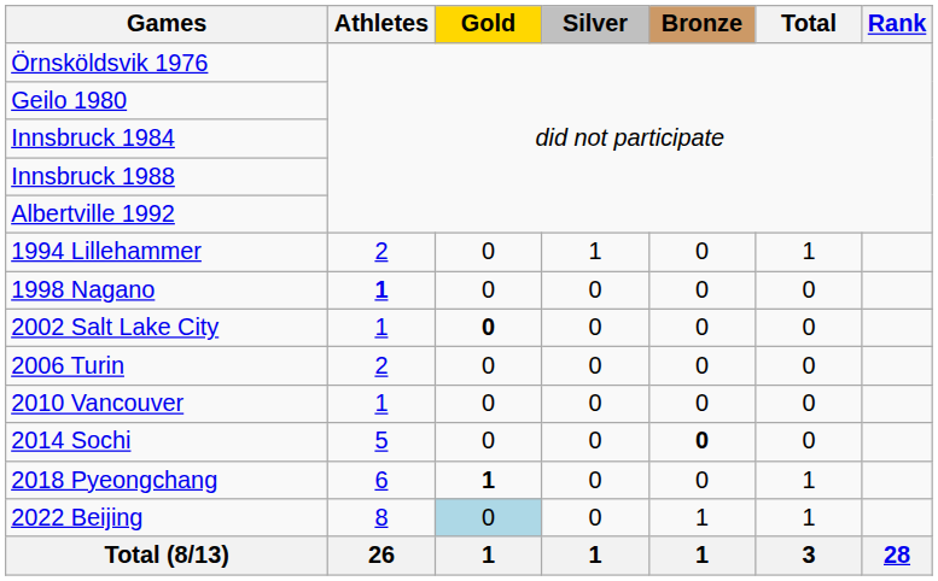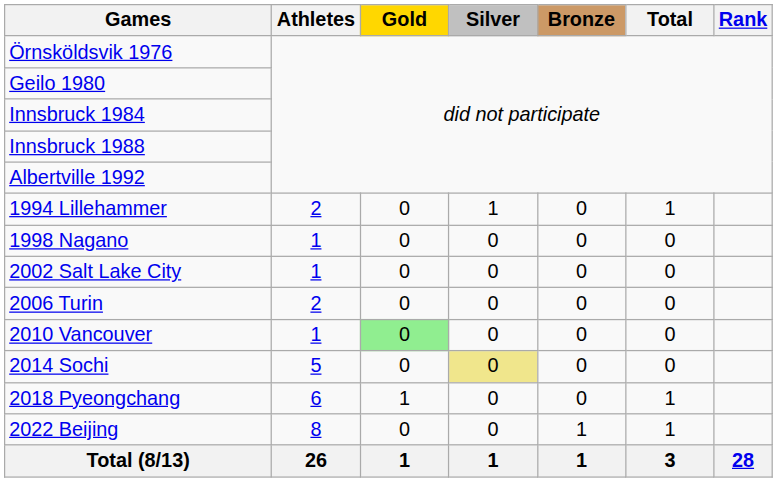1998 Nagano | Athletes: bold -> normal
2002 Salt Lake City | Gold: bold -> normal
2010 Vancouver | Gold: no background -> lightgreen background
2014 Sochi | Silver: no background -> khaki background
2014 Sochi | Bronze: bold -> normal
2018 Pyeongchang | Gold: bold -> normal
2022 Beijing | Gold: lightblue background -> no background
